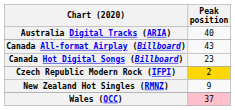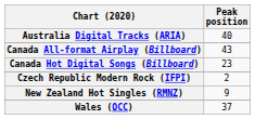Czech Republic Modern Rock (IFPI) | Peak position: gold background -> no background
Wales (OCC) | Peak position: pink background -> no background
